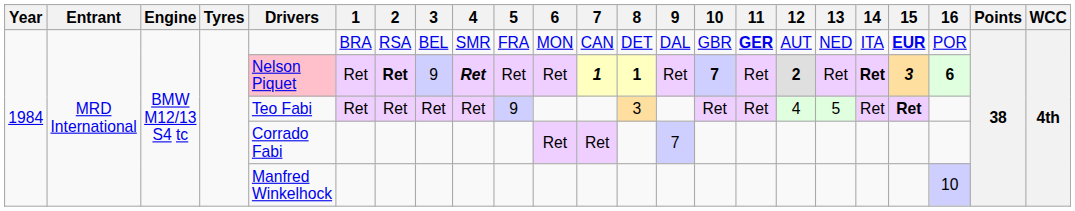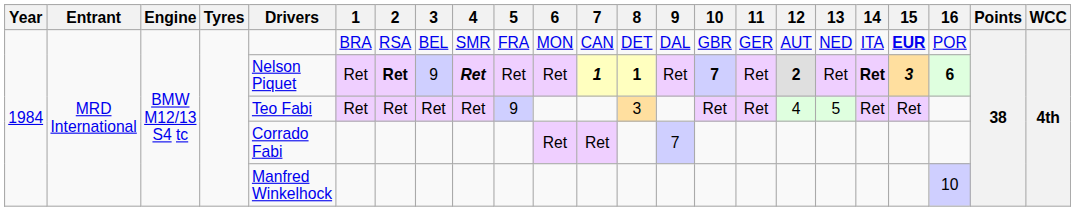row 2 | 11: bold -> normal
row 3 | Drivers: pink background -> no background
row 4 | 15: bold -> normal
